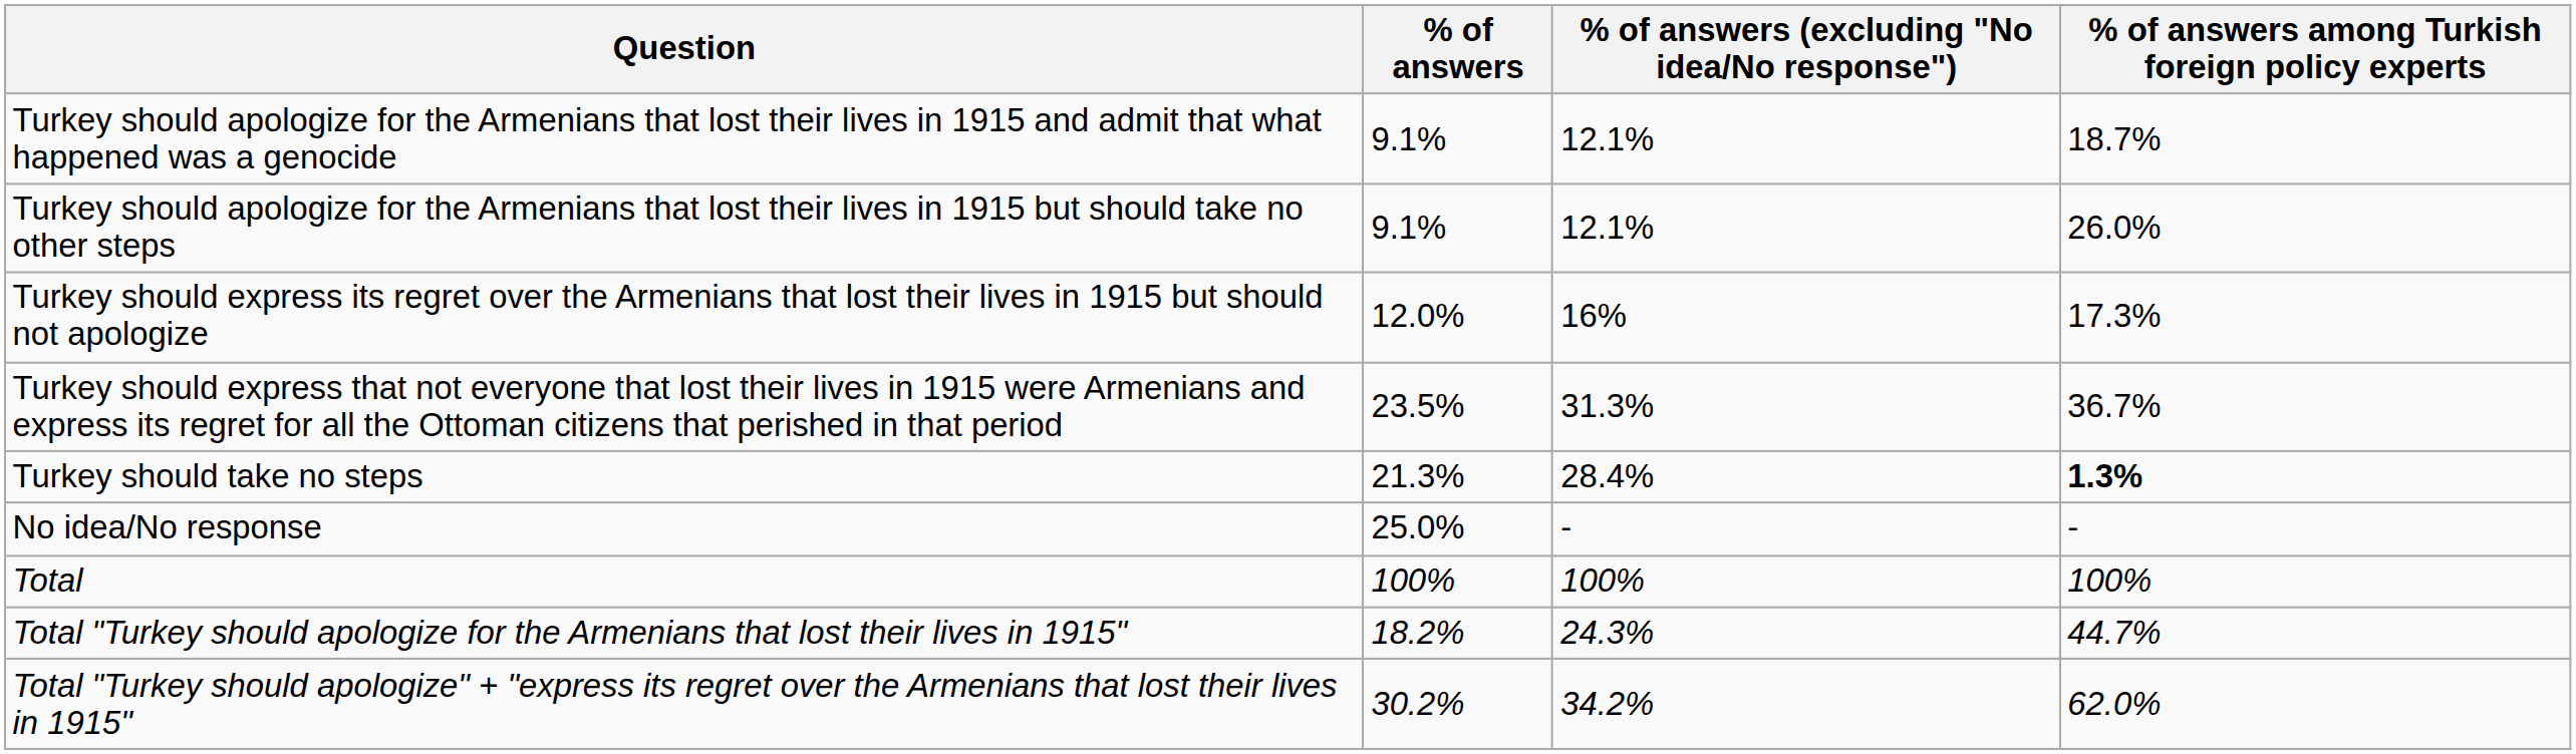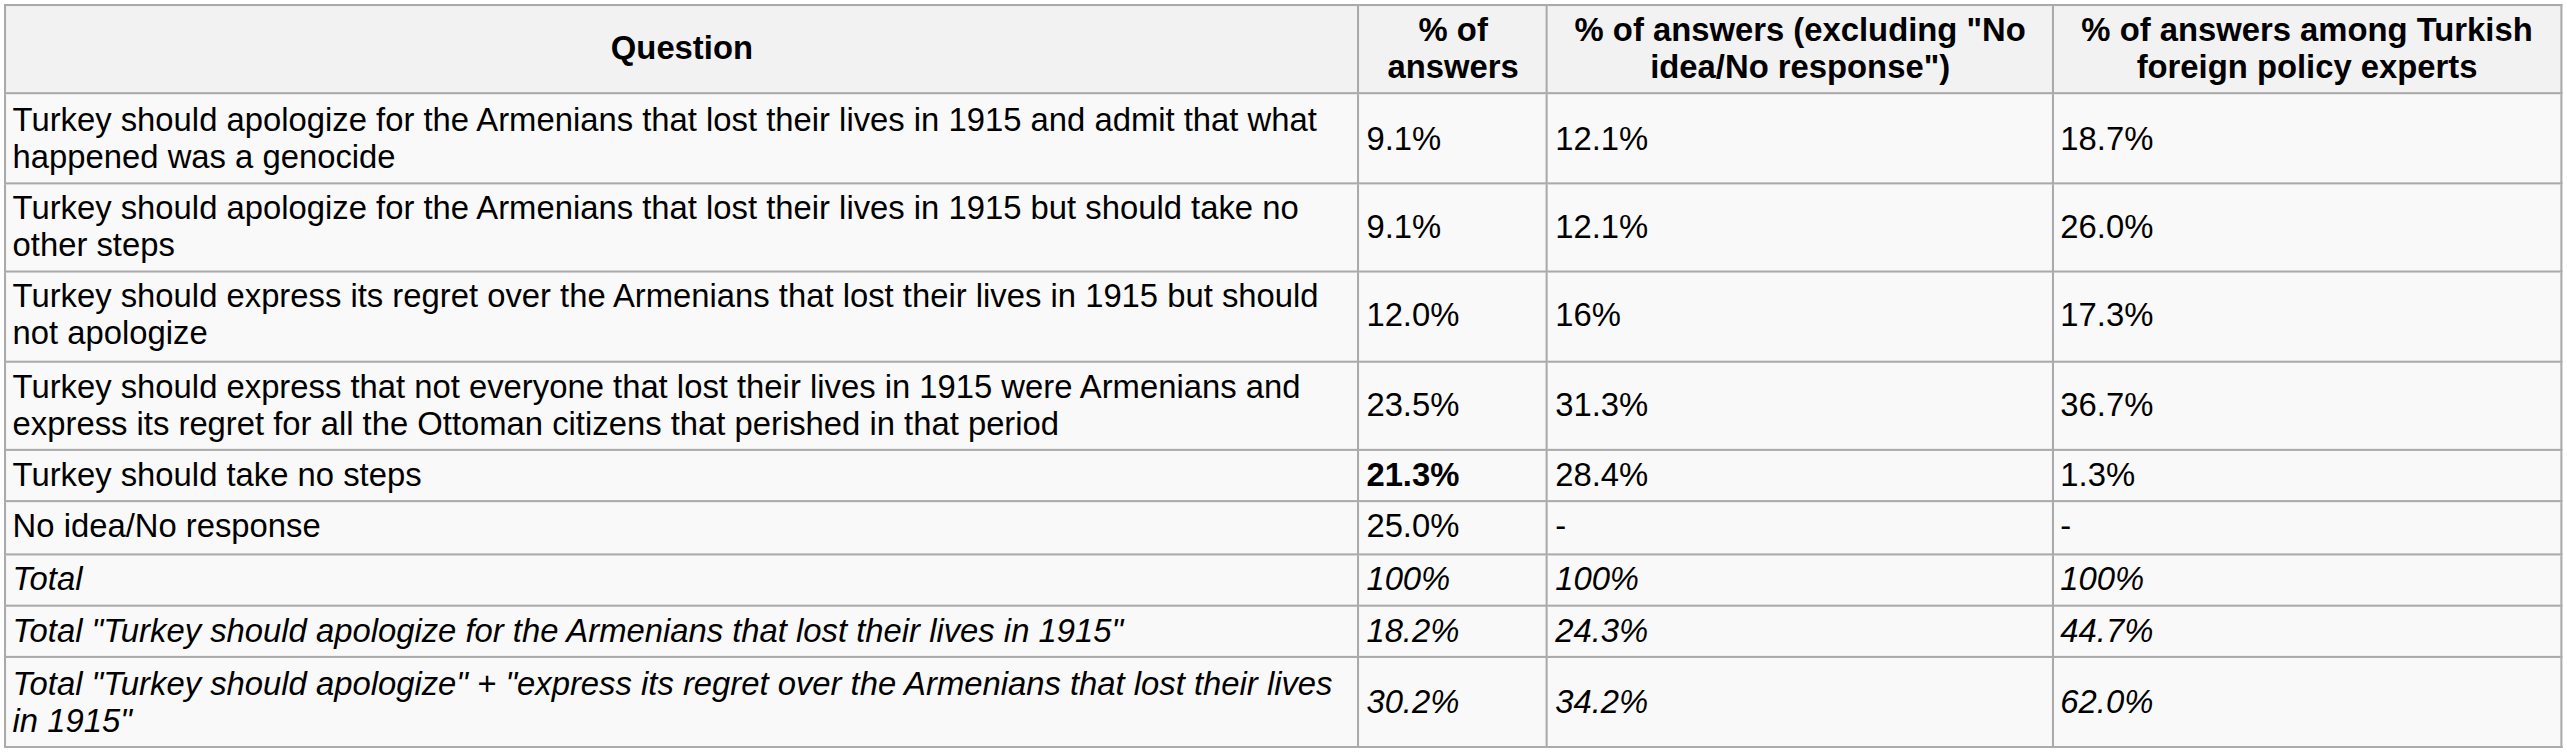Turkey should take no steps | % of answers: normal -> bold
Turkey should take no steps | % of answers among Turkish foreign policy experts: bold -> normal
